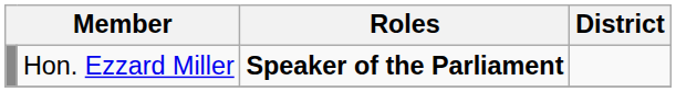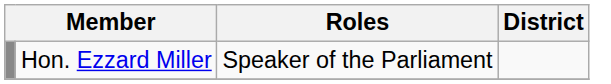Hon. Ezzard Miller | Roles: bold -> normal
